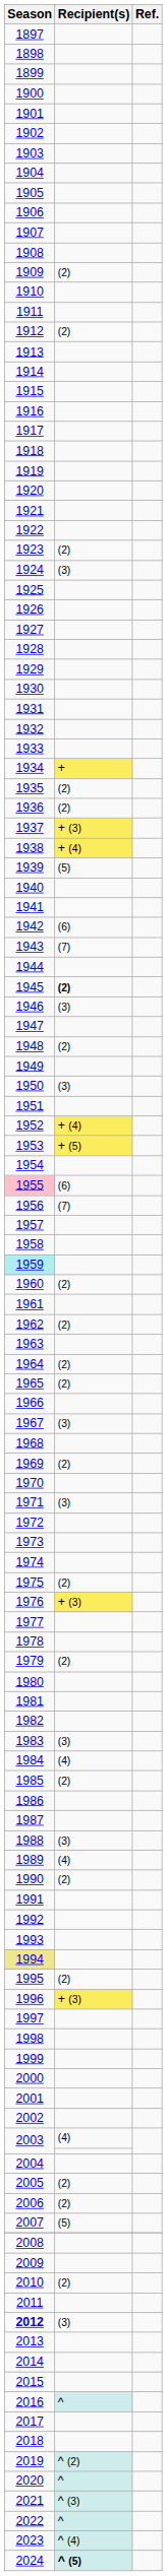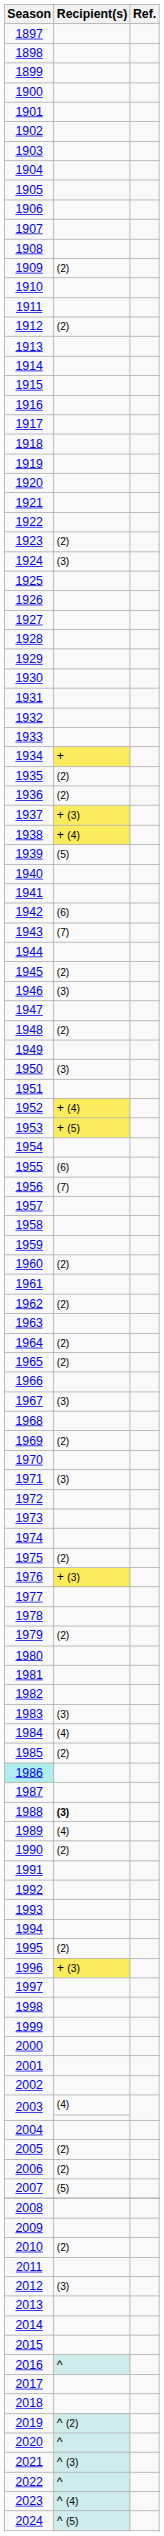1945 | Recipient(s): bold -> normal
1955 | Season: pink background -> no background
1959 | Season: paleturquoise background -> no background
1986 | Season: no background -> paleturquoise background
1988 | Recipient(s): normal -> bold
1994 | Season: khaki background -> no background
2012 | Season: bold -> normal
2024 | Recipient(s): bold -> normal
